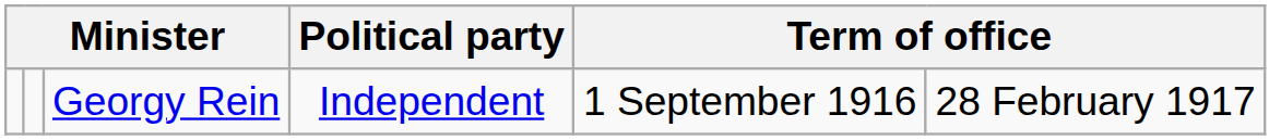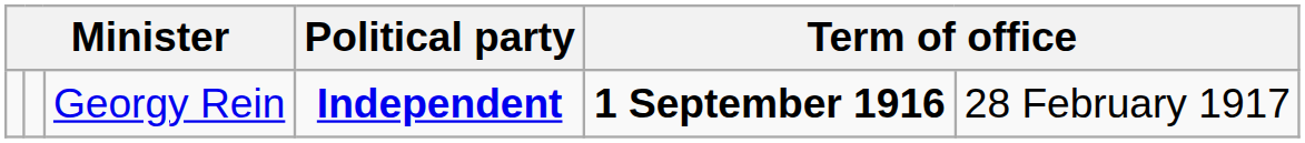Georgy Rein | Political party: normal -> bold
Georgy Rein | column 5: normal -> bold
